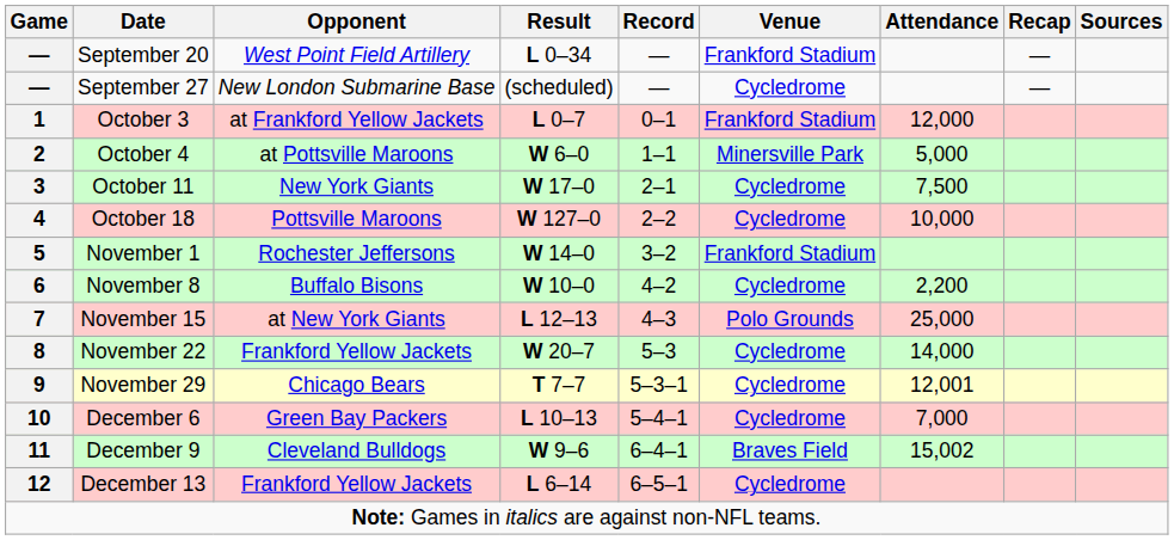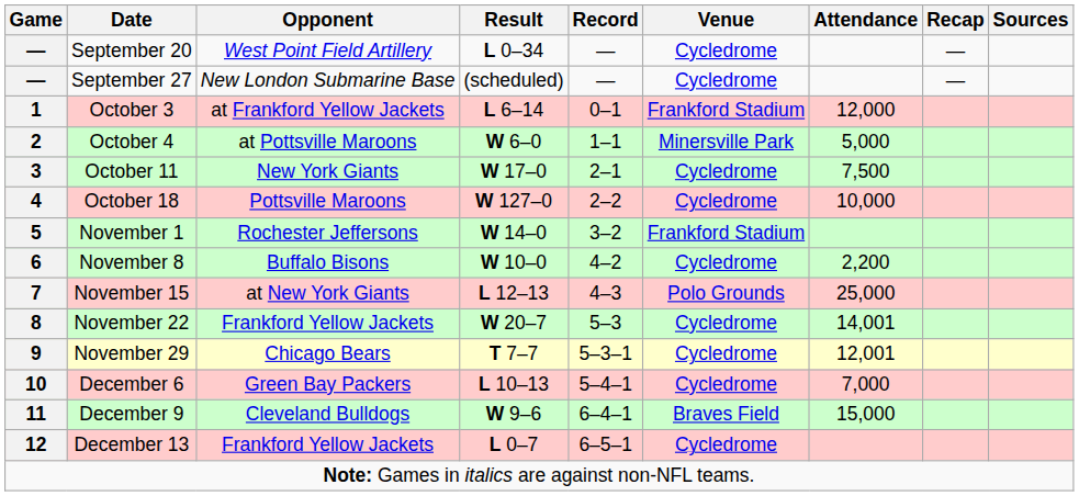— / September 20 | Venue: Frankford Stadium -> Cycledrome
1 | Result: L 0–7 -> L 6–14
8 | Attendance: 14,000 -> 14,001
11 | Attendance: 15,002 -> 15,000
12 | Result: L 6–14 -> L 0–7
